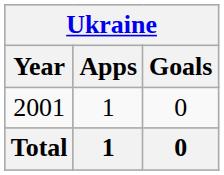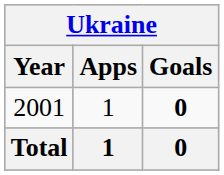2001 | Goals: normal -> bold
